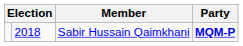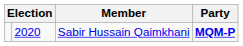Sabir Hussain Qaimkhani | column 2: 2018 -> 2020
